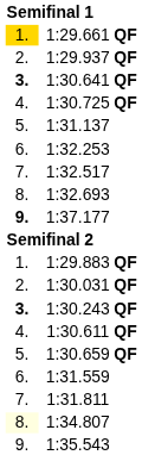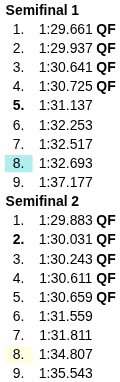1:29.661 | column 1: gold background -> no background
1:30.641 | column 1: bold -> normal
1:31.137 | column 1: normal -> bold
1:32.693 | column 1: no background -> paleturquoise background
1:37.177 | column 1: bold -> normal
1:30.031 | column 1: normal -> bold
1:30.243 | column 1: bold -> normal
